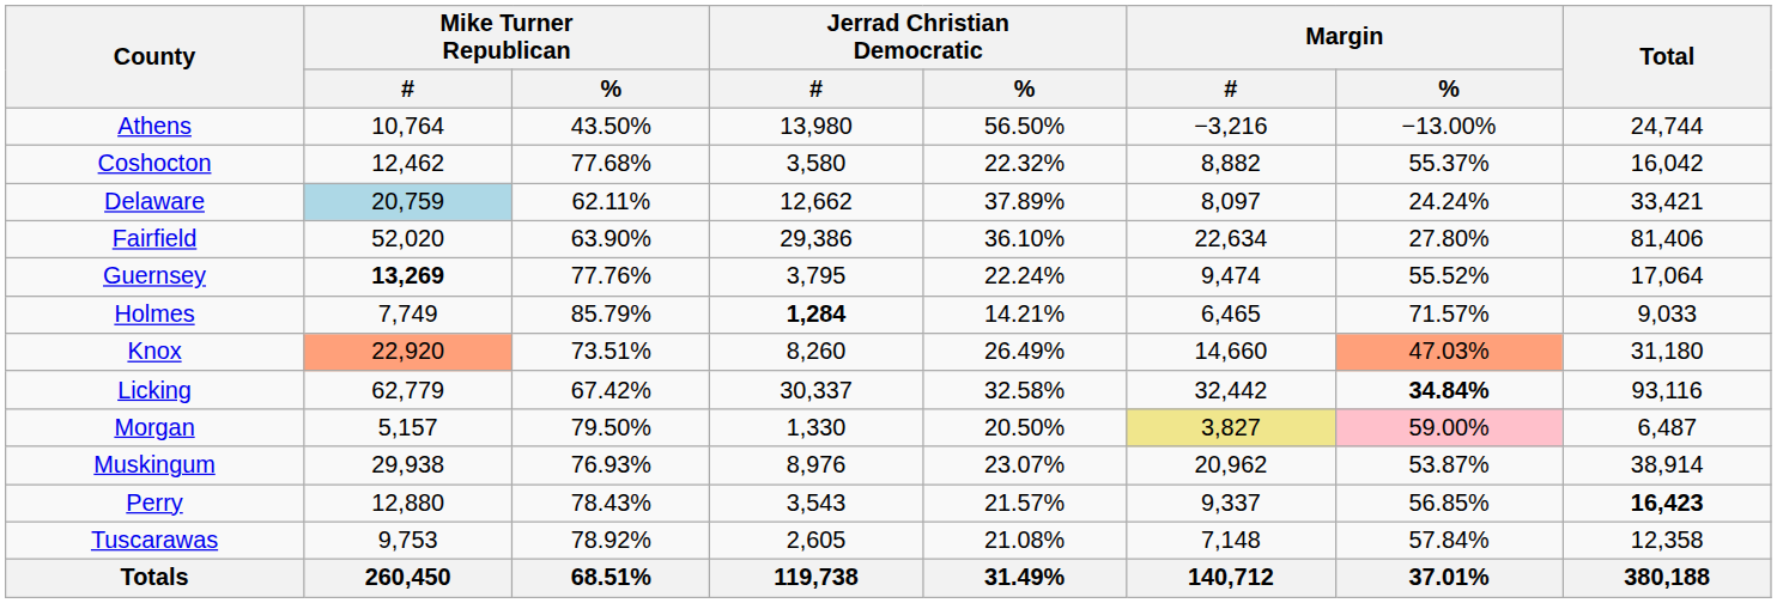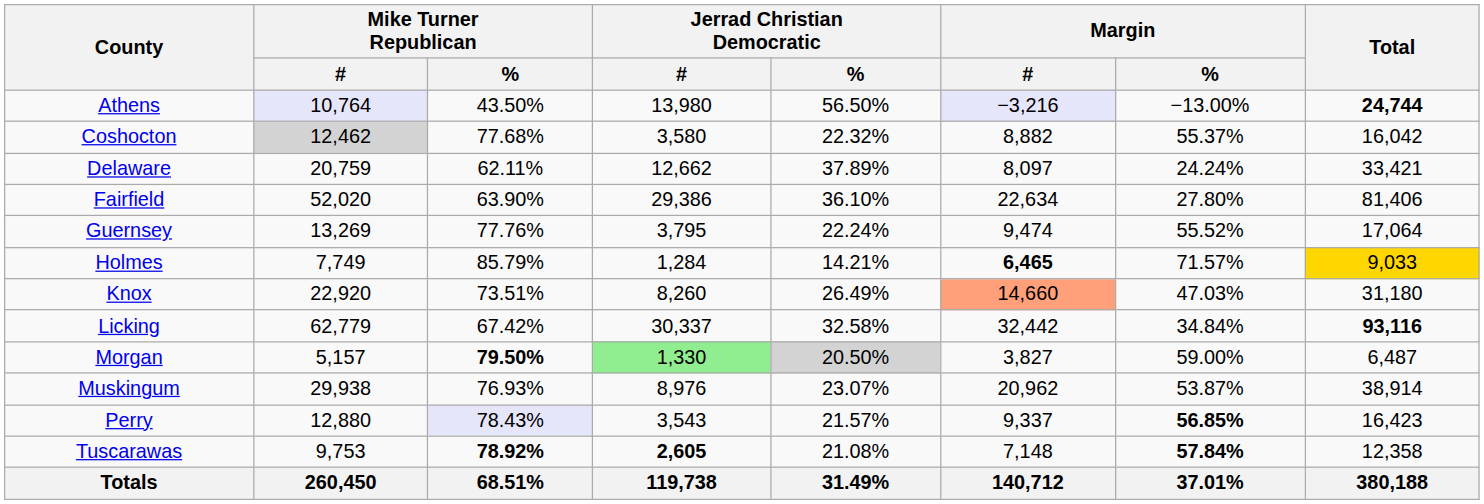Athens | Mike Turner Republican / #: no background -> lavender background
Athens | Margin / #: no background -> lavender background
Athens | Total: normal -> bold
Coshocton | Mike Turner Republican / #: no background -> lightgrey background
Delaware | Mike Turner Republican / #: lightblue background -> no background
Guernsey | Mike Turner Republican / #: bold -> normal
Holmes | Jerrad Christian Democratic / #: bold -> normal
Holmes | Margin / #: normal -> bold
Holmes | Total: no background -> gold background
Knox | Mike Turner Republican / #: lightsalmon background -> no background
Knox | Margin / #: no background -> lightsalmon background
Knox | Margin / %: lightsalmon background -> no background
Licking | Margin / %: bold -> normal
Licking | Total: normal -> bold
Morgan | Mike Turner Republican / %: normal -> bold
Morgan | Jerrad Christian Democratic / #: no background -> lightgreen background
Morgan | Jerrad Christian Democratic / %: no background -> lightgrey background
Morgan | Margin / #: khaki background -> no background
Morgan | Margin / %: pink background -> no background
Perry | Mike Turner Republican / %: no background -> lavender background
Perry | Margin / %: normal -> bold
Perry | Total: bold -> normal
Tuscarawas | Mike Turner Republican / %: normal -> bold
Tuscarawas | Jerrad Christian Democratic / #: normal -> bold
Tuscarawas | Margin / %: normal -> bold
